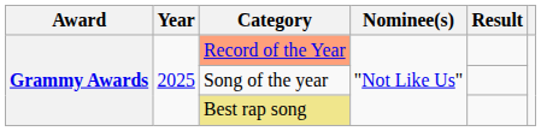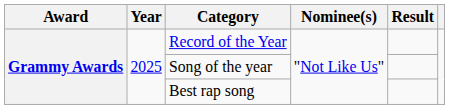Record of the Year | Category: lightsalmon background -> no background
Best rap song | Category: khaki background -> no background
